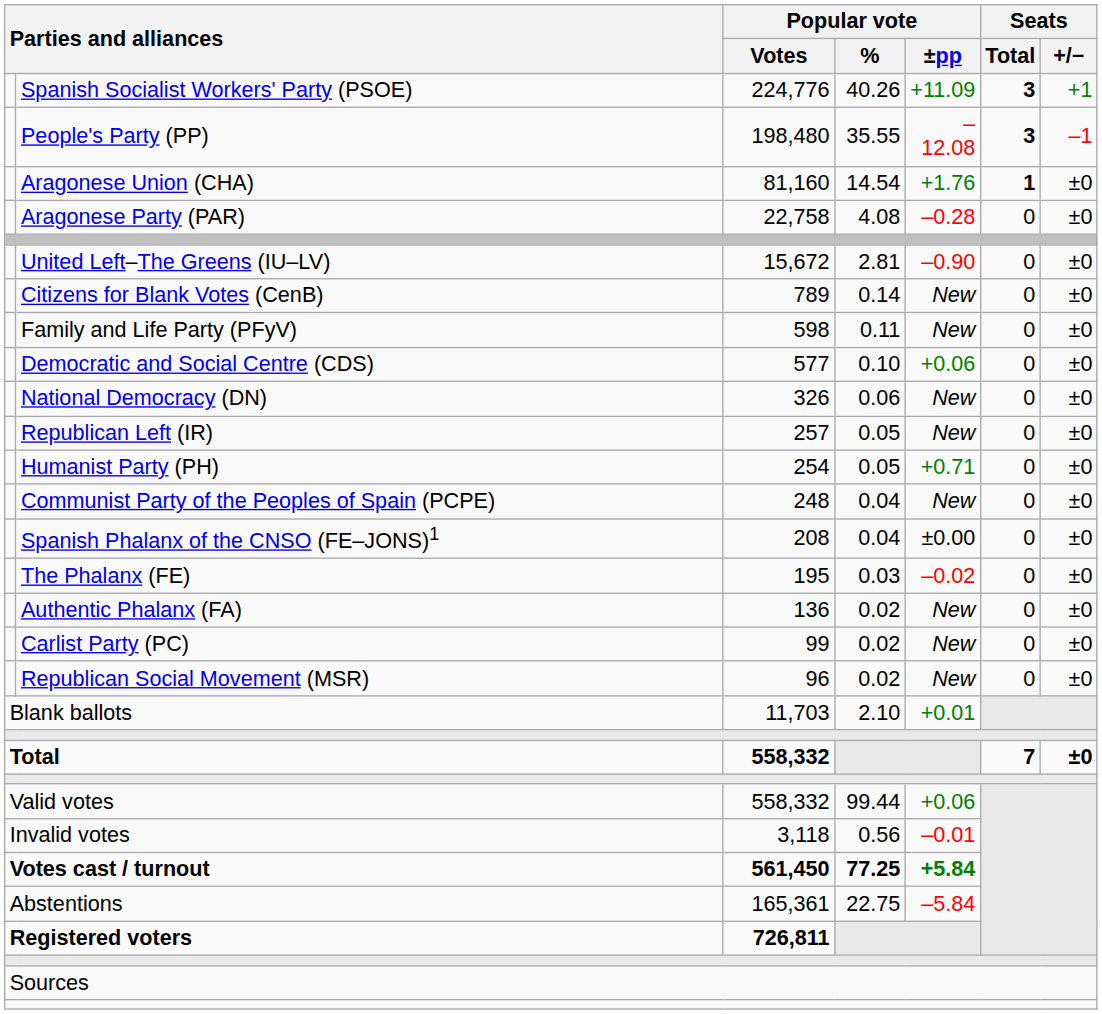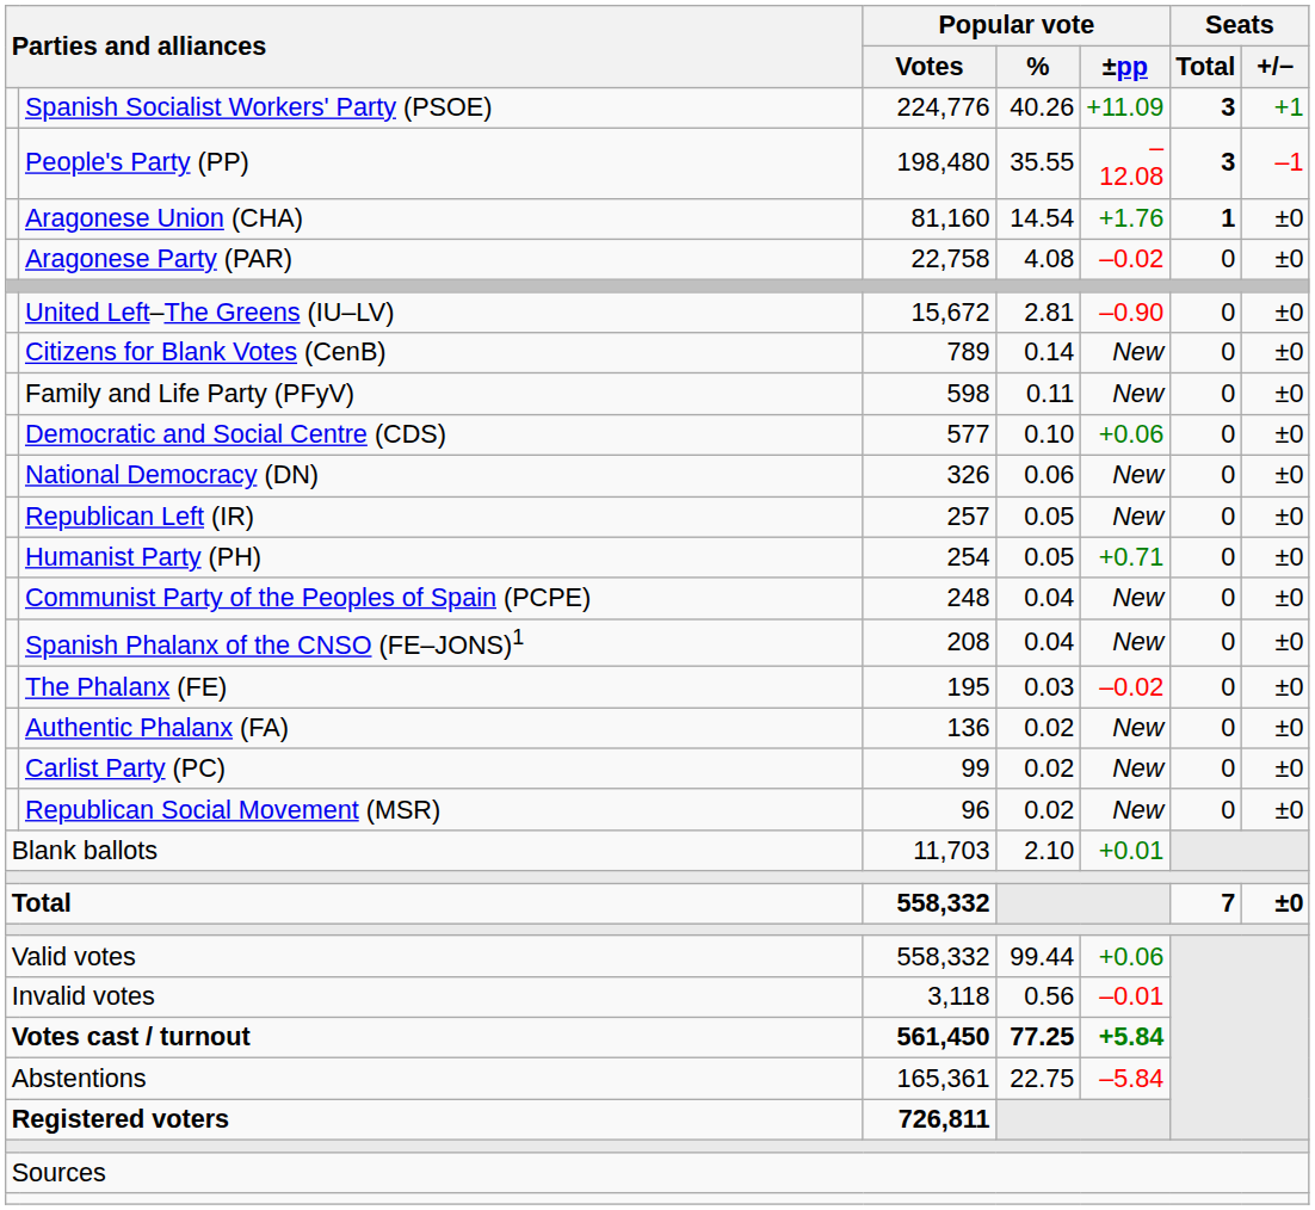Aragonese Party (PAR) | Popular vote / ±pp: –0.28 -> –0.02
Spanish Phalanx of the CNSO (FE–JONS)1 | Popular vote / ±pp: ±0.00 -> New
